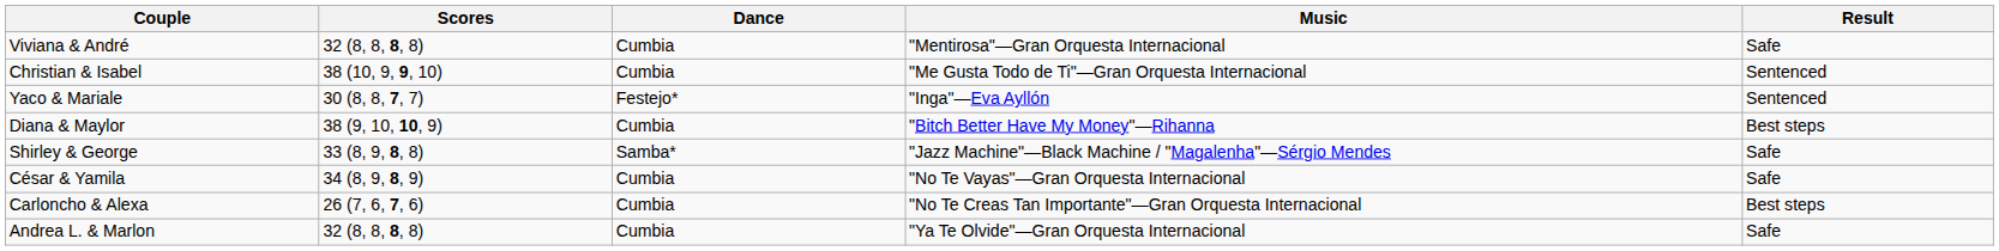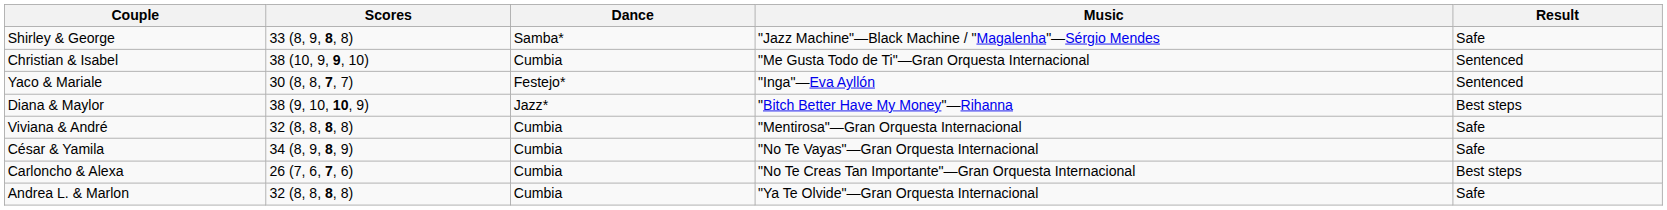rows swapped: Viviana & André <-> Shirley & George
Diana & Maylor | Dance: Cumbia -> Jazz*
